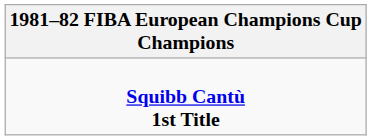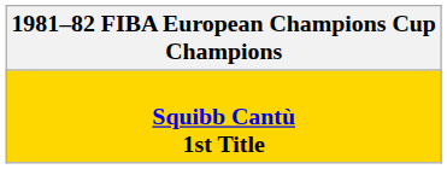row 2 | column 1: no background -> gold background
